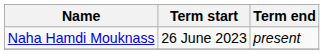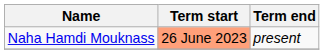Naha Hamdi Mouknass | Term start: no background -> lightsalmon background
